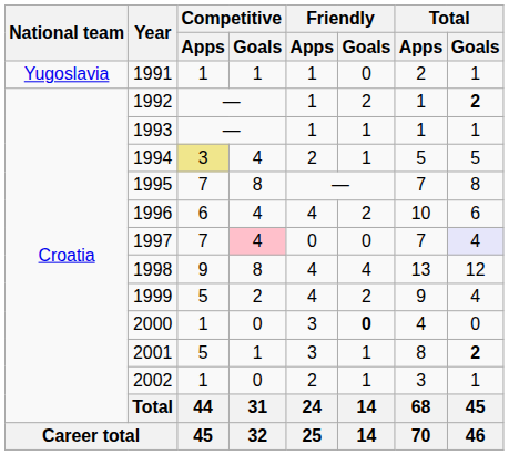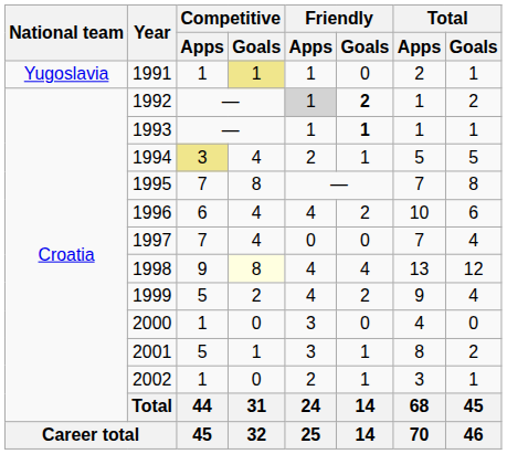1991 | Competitive / Goals: no background -> khaki background
1992 | Friendly / Apps: no background -> lightgrey background
1992 | Friendly / Goals: normal -> bold
1992 | Total / Goals: bold -> normal
1993 | Friendly / Goals: normal -> bold
1997 | Competitive / Goals: pink background -> no background
1997 | Total / Goals: lavender background -> no background
1998 | Competitive / Goals: no background -> lightyellow background
2000 | Friendly / Goals: bold -> normal
2001 | Total / Goals: bold -> normal
